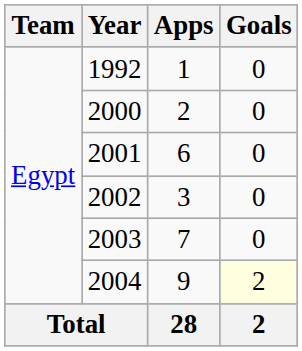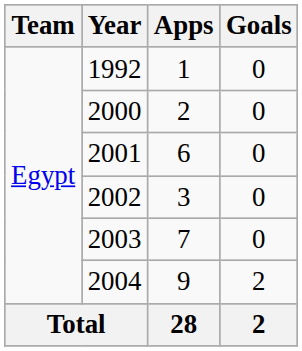2004 | Goals: lightyellow background -> no background
